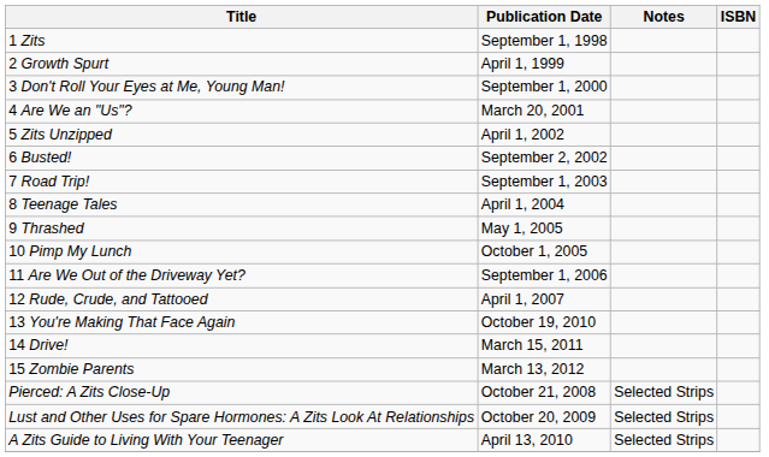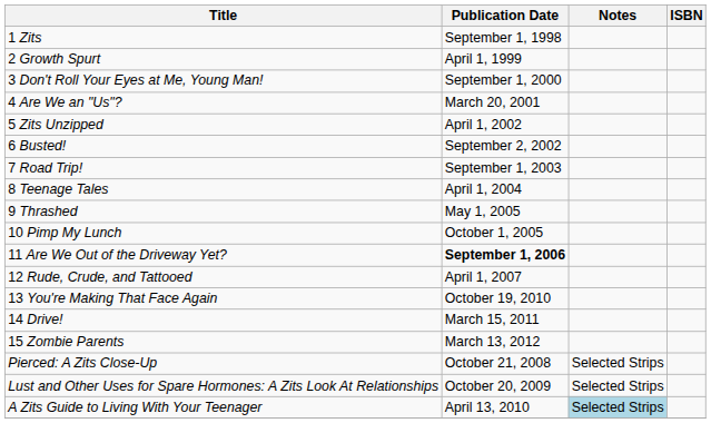11 Are We Out of the Driveway Yet? | Publication Date: normal -> bold
A Zits Guide to Living With Your Teenager | Notes: no background -> lightblue background
